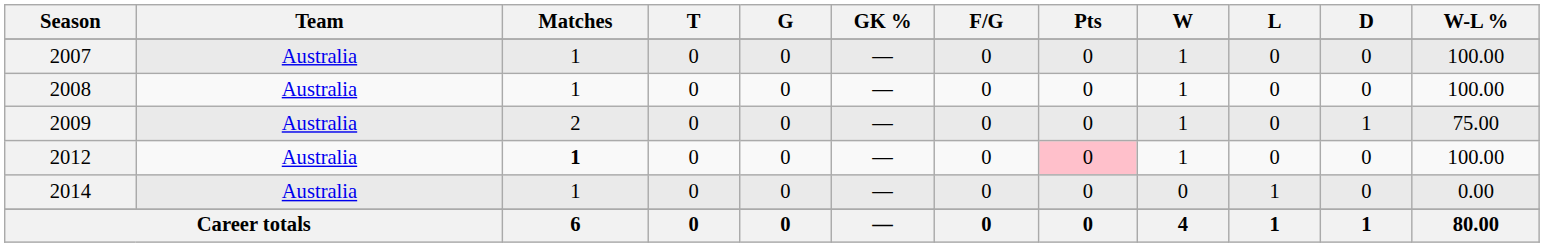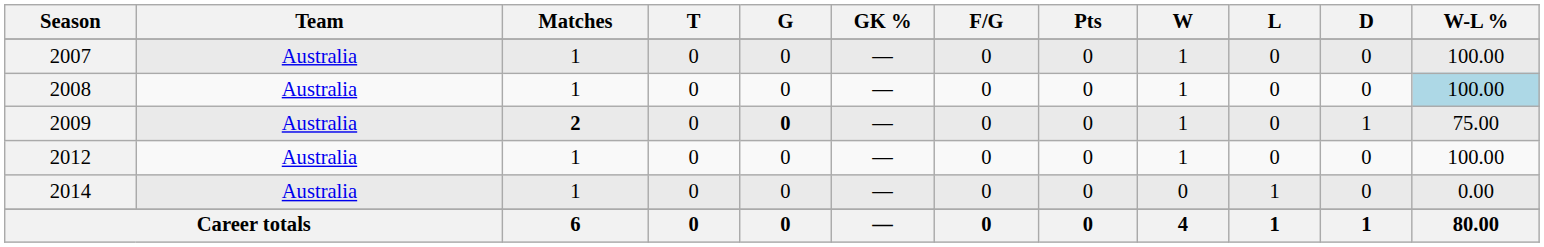2008 | W-L %: no background -> lightblue background
2009 | Matches: normal -> bold
2009 | G: normal -> bold
2012 | Matches: bold -> normal
2012 | Pts: pink background -> no background
